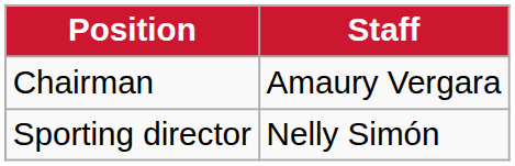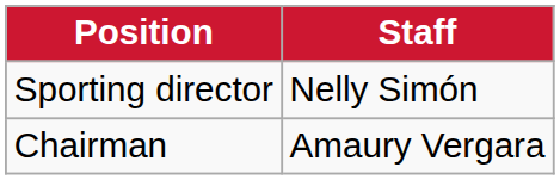rows swapped: Chairman <-> Sporting director
